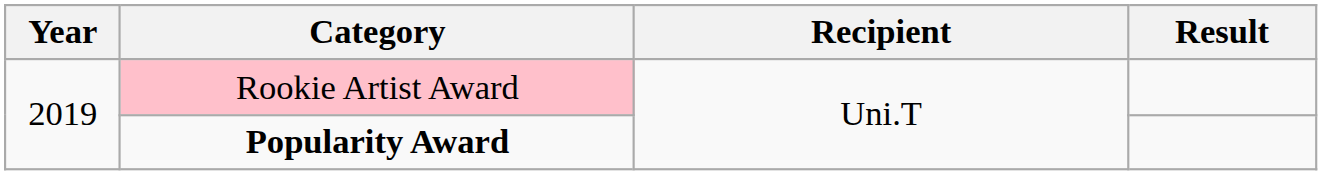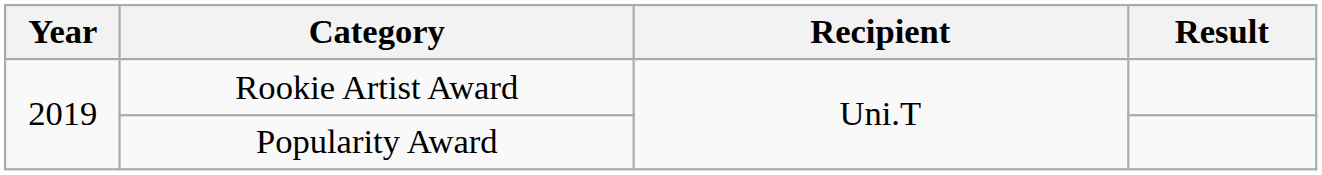Rookie Artist Award | Category: pink background -> no background
Popularity Award | Category: bold -> normal
